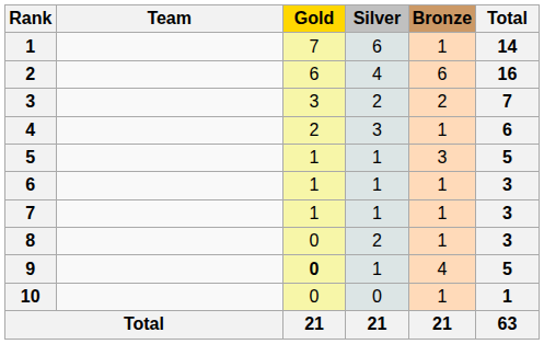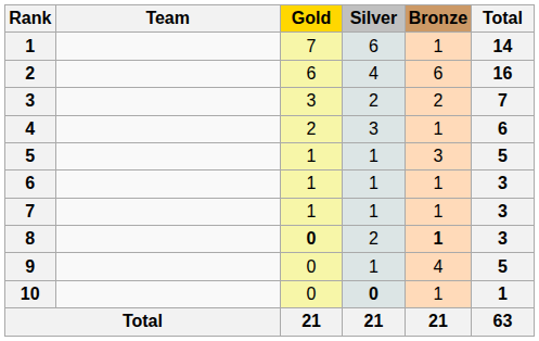8 | Gold: normal -> bold
8 | Bronze: normal -> bold
9 | Gold: bold -> normal
10 | Silver: normal -> bold
